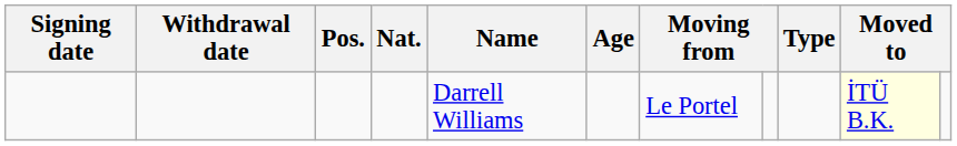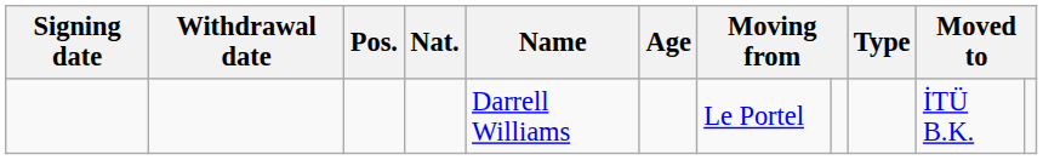row 2 | column 10: lightyellow background -> no background
